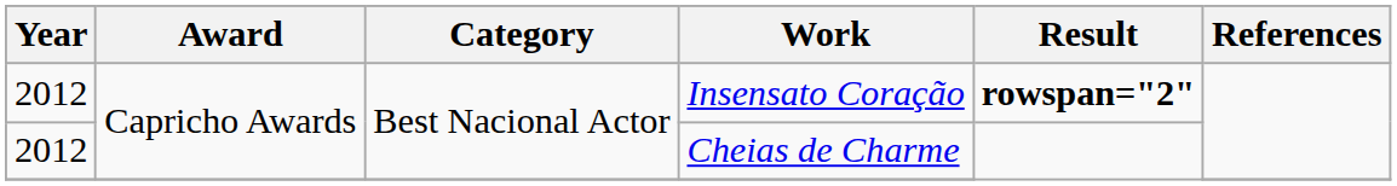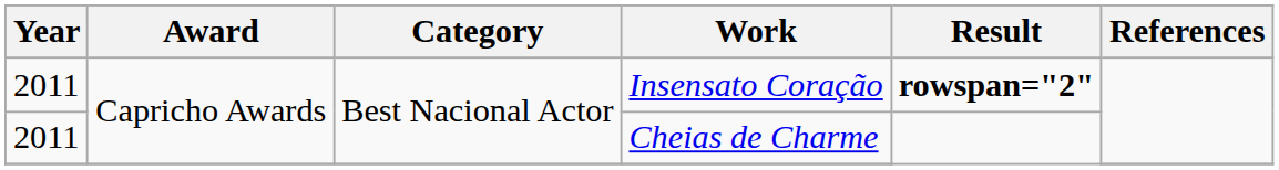Insensato Coração | Year: 2012 -> 2011
Cheias de Charme | Year: 2012 -> 2011
